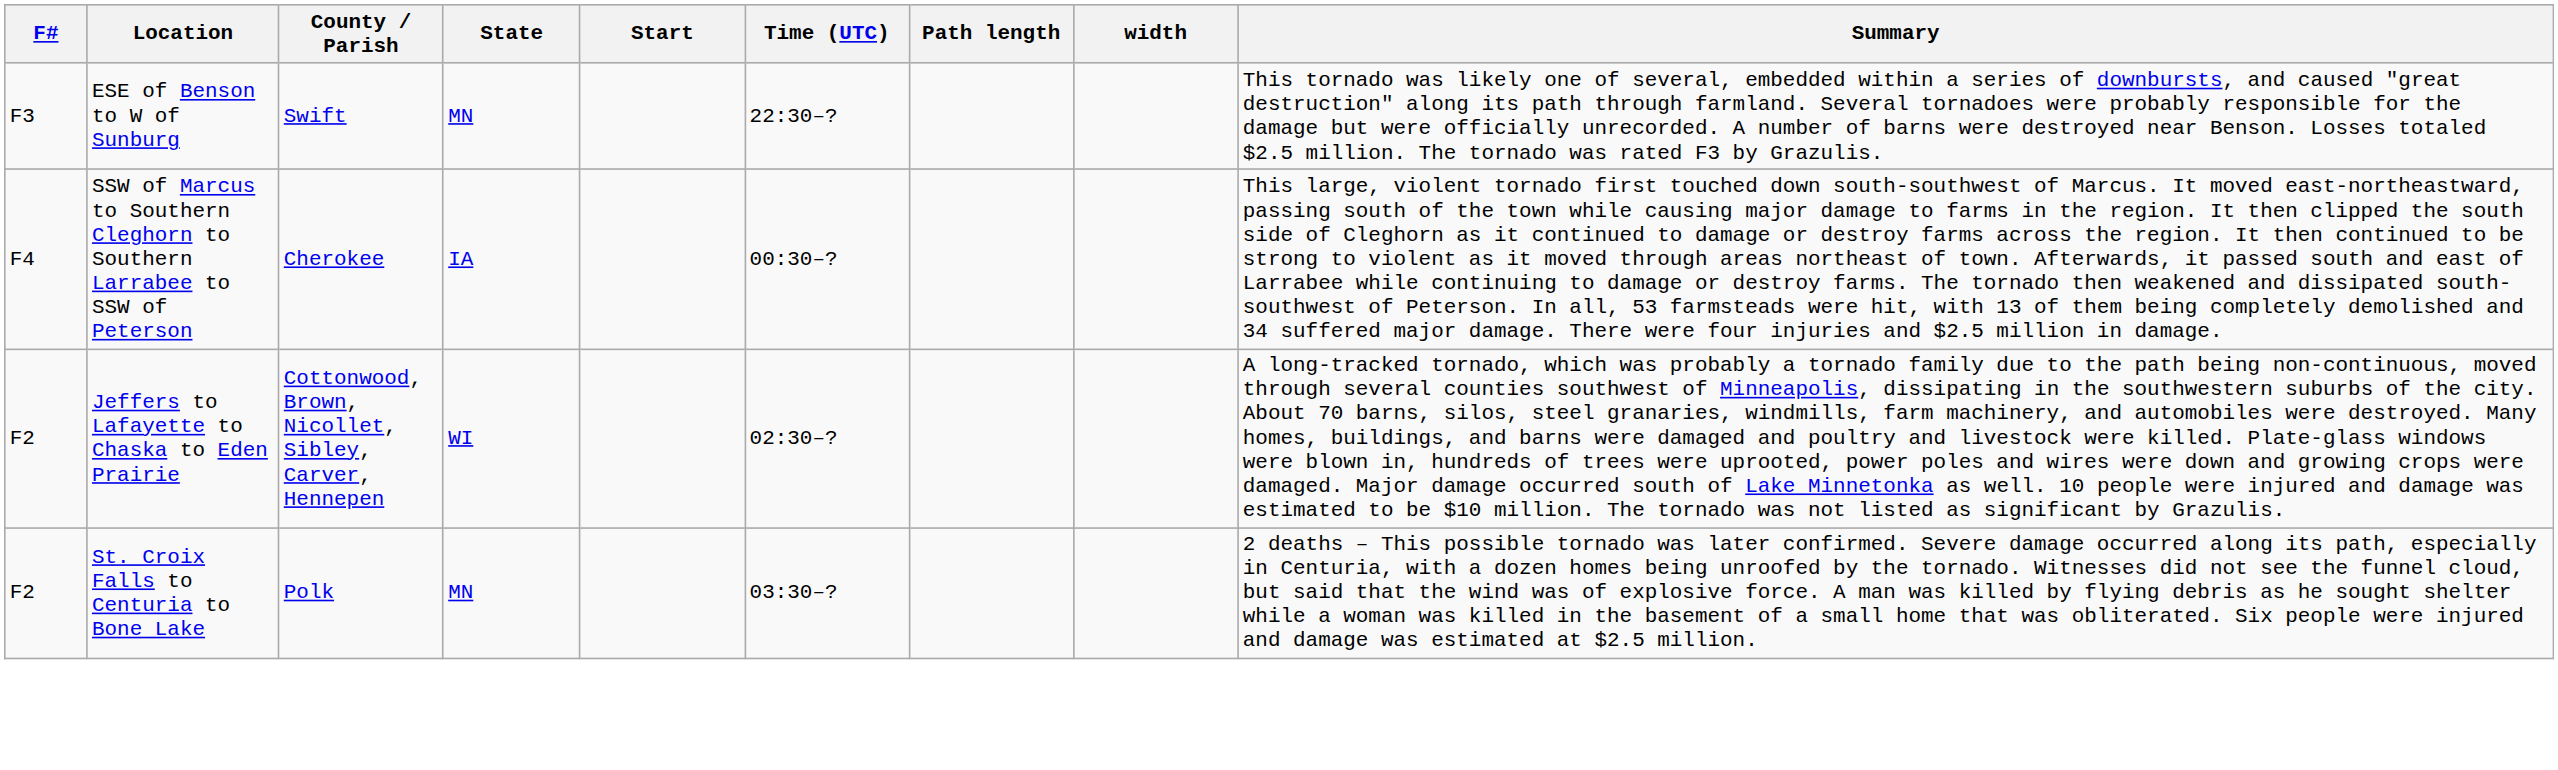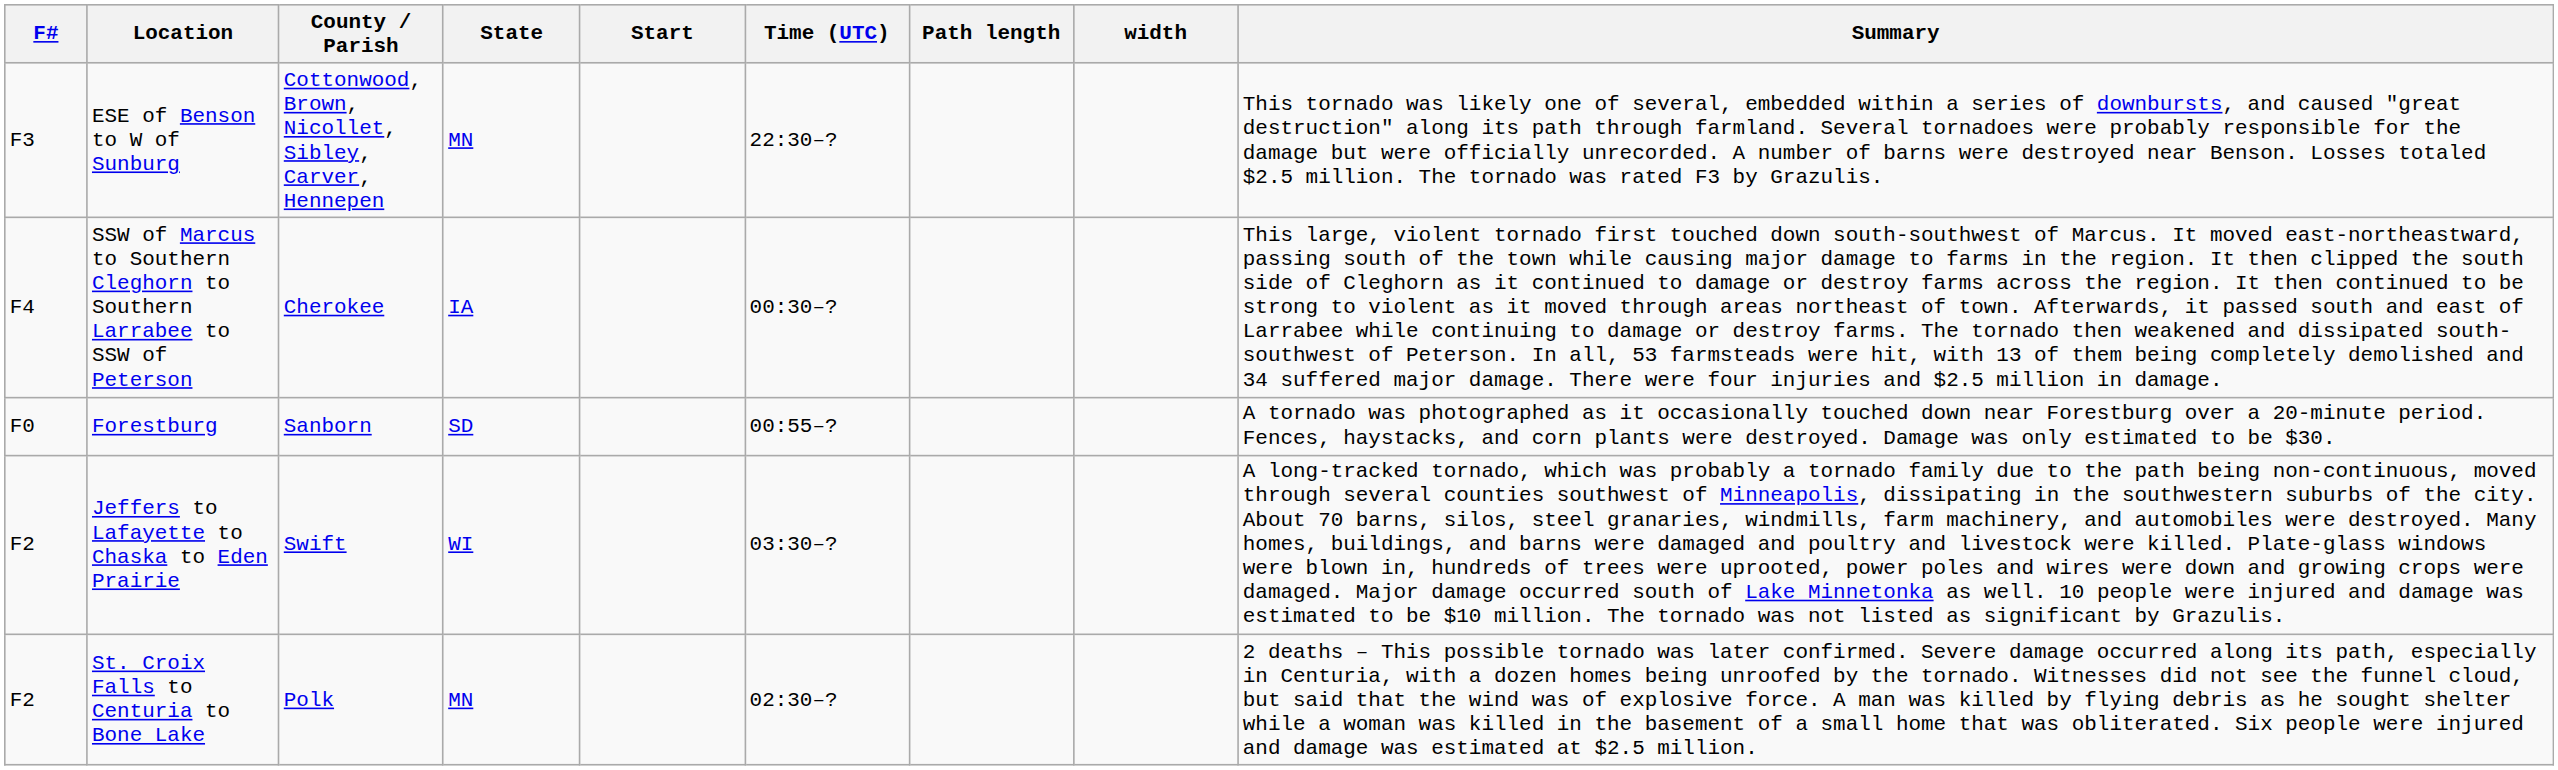ESE of Benson to W of Sunburg | County / Parish: Swift -> Cottonwood, Brown, Nicollet, Sibley, Carver, Hennepen
+ row: F0 | Forestburg | Sanborn | SD | 00:55–? | A tornado was photographed as it occasionally touched down near Forestburg over a 20-minute period. Fences, haystacks, and corn plants were destroyed. Damage was only estimated to be $30.
Jeffers to Lafayette to Chaska to Eden Prairie | County / Parish: Cottonwood, Brown, Nicollet, Sibley, Carver, Hennepen -> Swift
Jeffers to Lafayette to Chaska to Eden Prairie | Time (UTC): 02:30–? -> 03:30–?
St. Croix Falls to Centuria to Bone Lake | Time (UTC): 03:30–? -> 02:30–?
